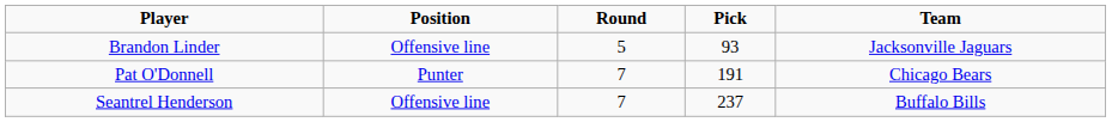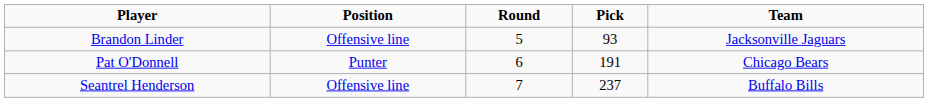Pat O'Donnell | Round: 7 -> 6
